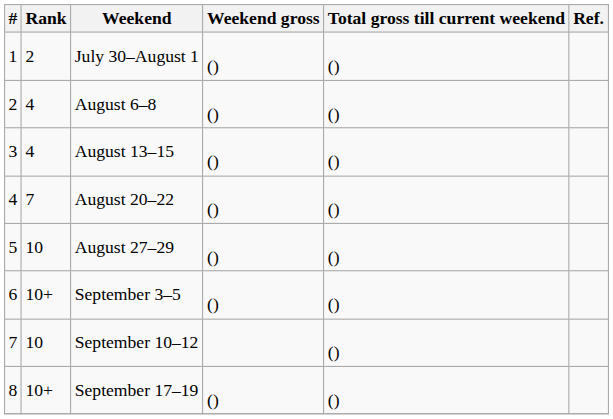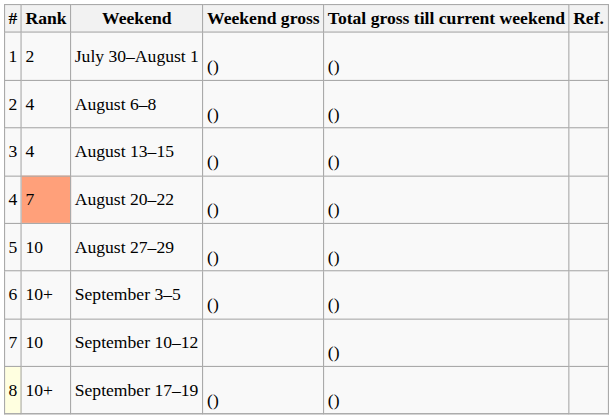August 20–22 | Rank: no background -> lightsalmon background
September 17–19 | #: no background -> lightyellow background
